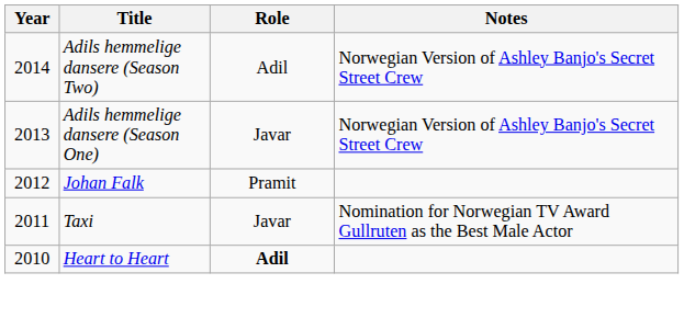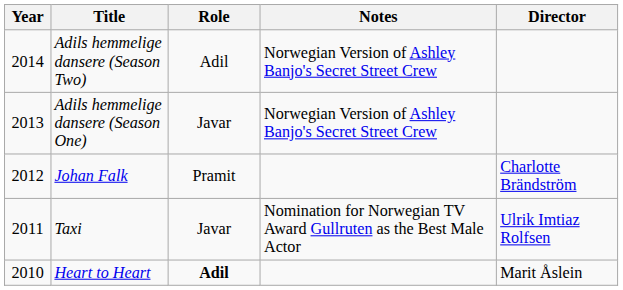+ column: Director | Charlotte Brändström | Ulrik Imtiaz Rolfsen | Marit Åslein
